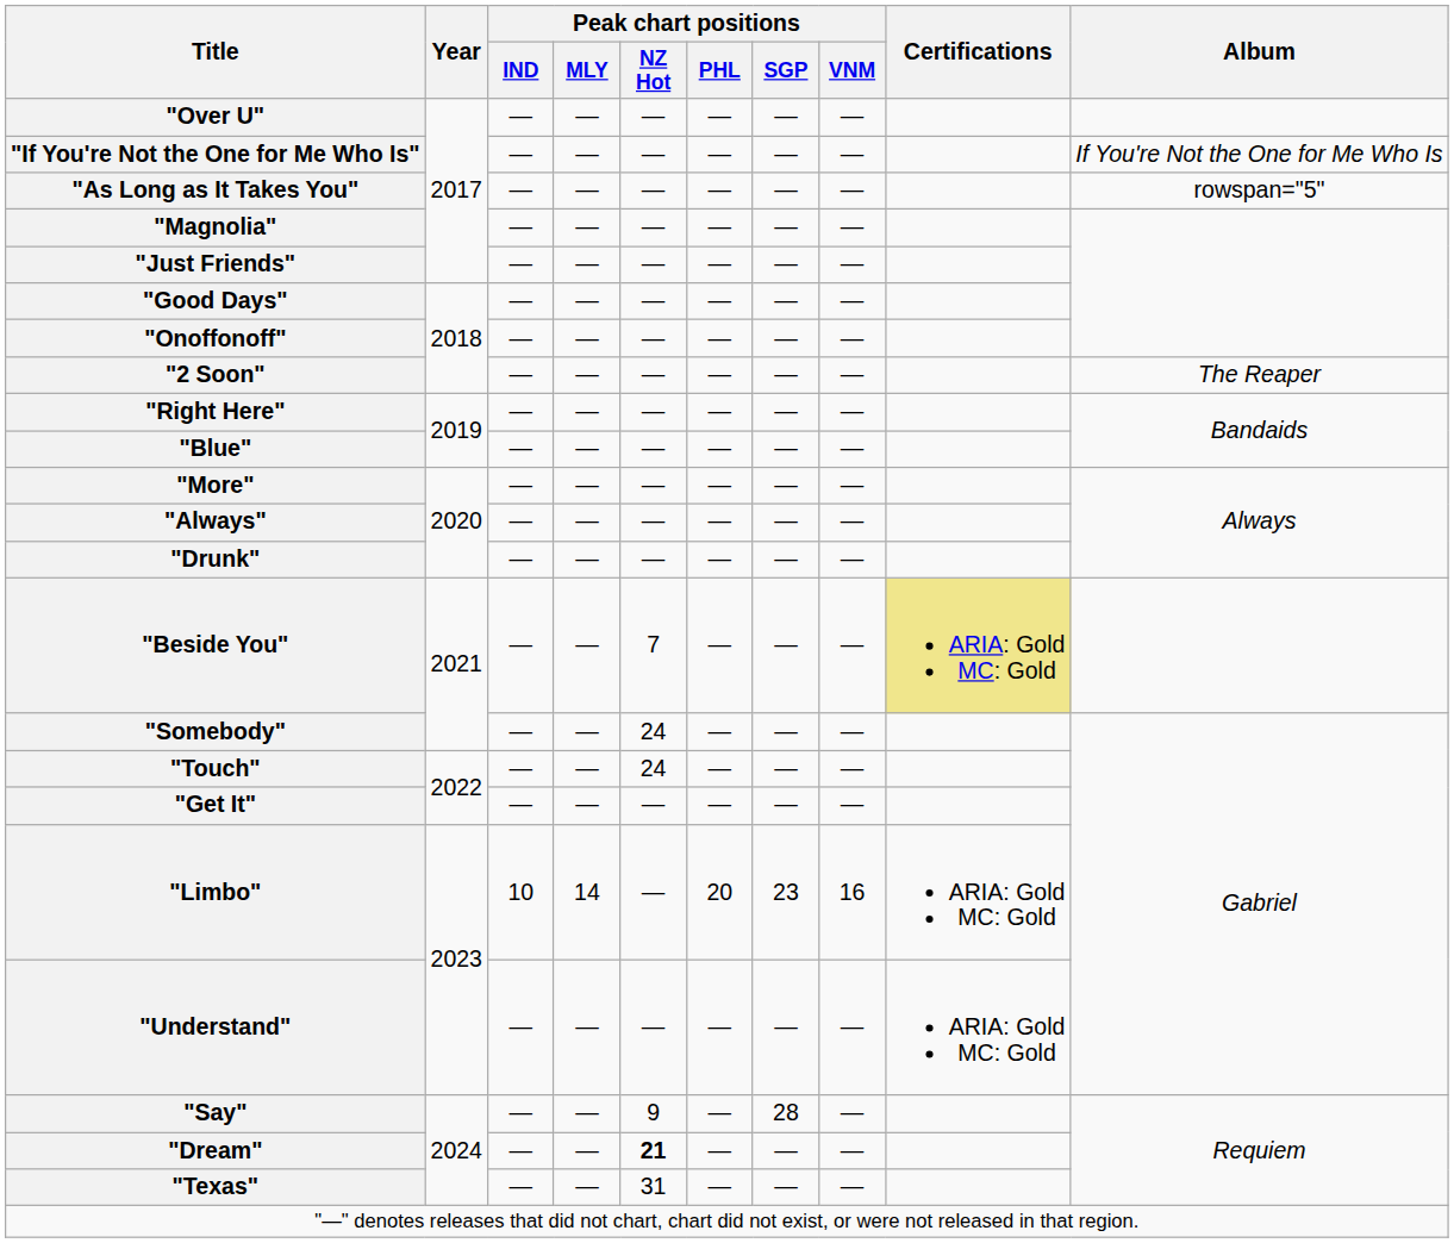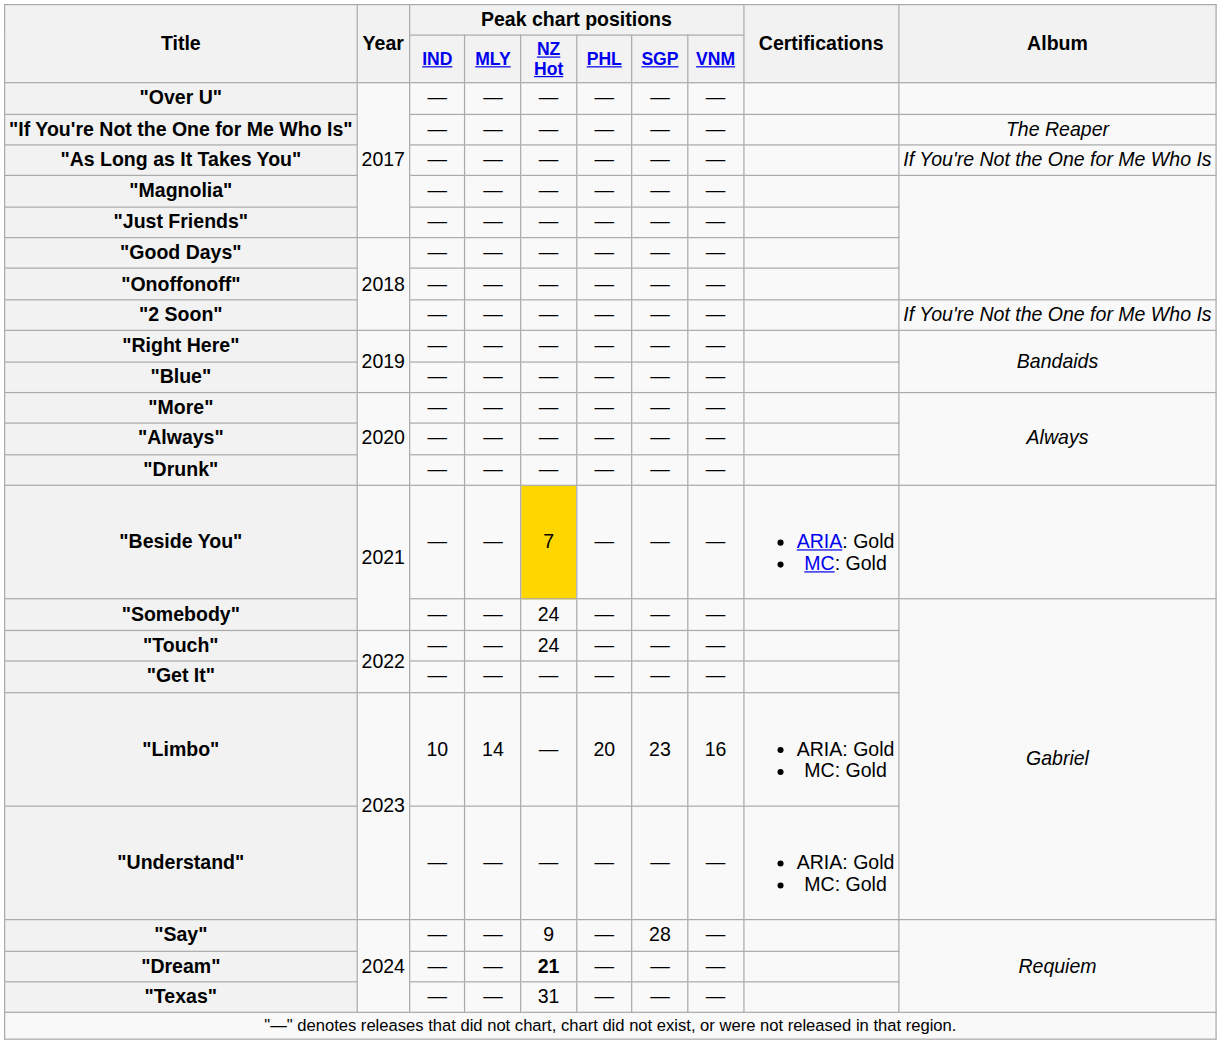"If You're Not the One for Me Who Is" | Album: If You're Not the One for Me Who Is -> The Reaper
"As Long as It Takes You" | Album: rowspan="5" -> If You're Not the One for Me Who Is
"2 Soon" | Album: The Reaper -> If You're Not the One for Me Who Is
"Beside You" | Peak chart positions / NZ Hot: no background -> gold background
"Beside You" | Certifications: khaki background -> no background
